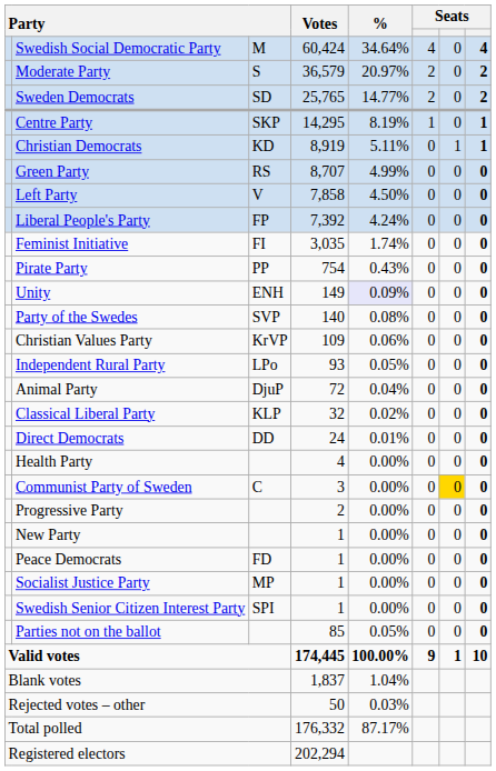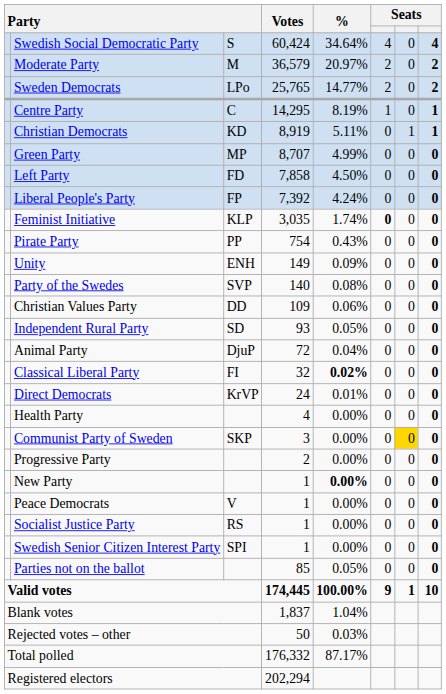Swedish Social Democratic Party | column 3: M -> S
Moderate Party | column 3: S -> M
Sweden Democrats | column 3: SD -> LPo
Centre Party | column 3: SKP -> C
Green Party | column 3: RS -> MP
Left Party | column 3: V -> FD
Feminist Initiative | column 3: FI -> KLP
Feminist Initiative | column 6: normal -> bold
Unity | %: lavender background -> no background
Christian Values Party | column 3: KrVP -> DD
Independent Rural Party | column 3: LPo -> SD
Classical Liberal Party | column 3: KLP -> FI
Classical Liberal Party | %: normal -> bold
Direct Democrats | column 3: DD -> KrVP
Communist Party of Sweden | column 3: C -> SKP
New Party | %: normal -> bold
Peace Democrats | column 3: FD -> V
Socialist Justice Party | column 3: MP -> RS
